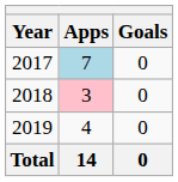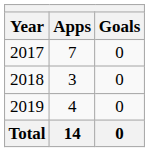2017 | Apps: lightblue background -> no background
2018 | Apps: pink background -> no background
